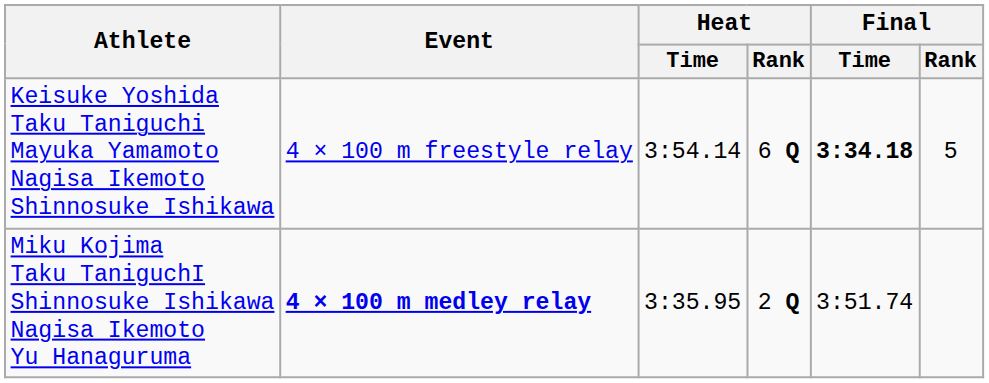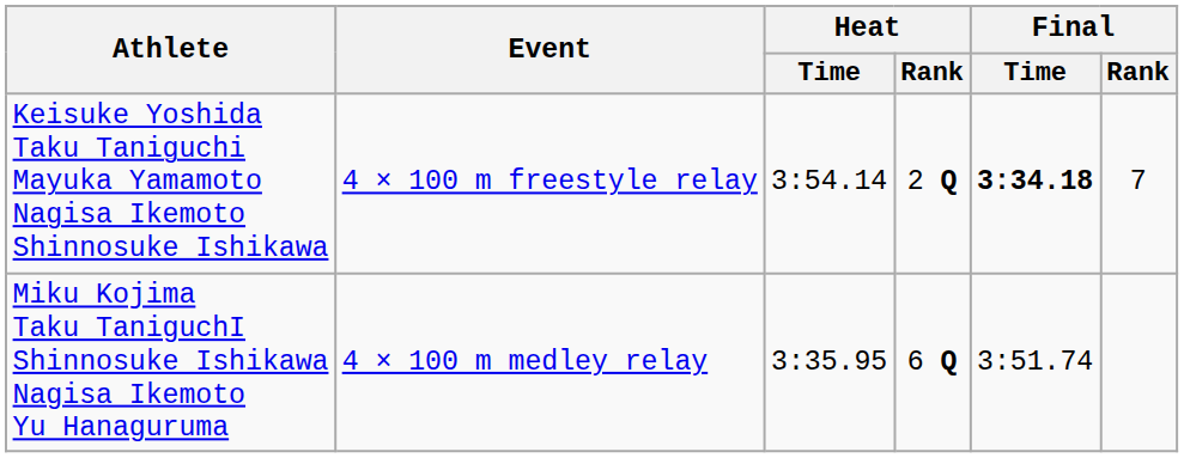row 3 | Heat / Rank: 6 Q -> 2 Q
row 3 | Final / Rank: 5 -> 7
row 4 | Event: bold -> normal
row 4 | Heat / Rank: 2 Q -> 6 Q
